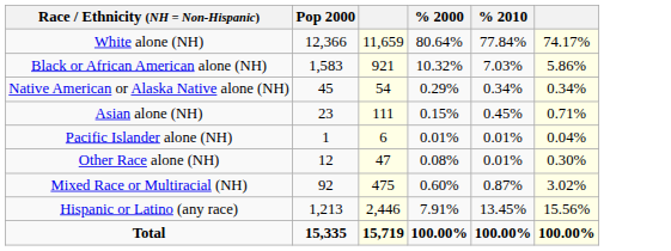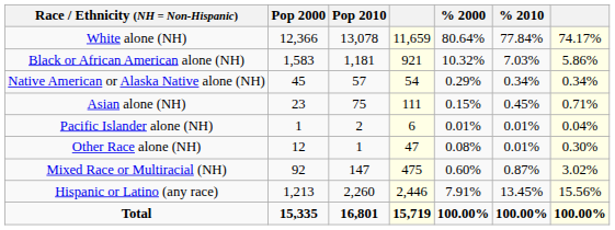+ column: Pop 2010 | 13,078 | 1,181 | 57 | 75 | 2 | 1 | 147 | 2,260 | 16,801
